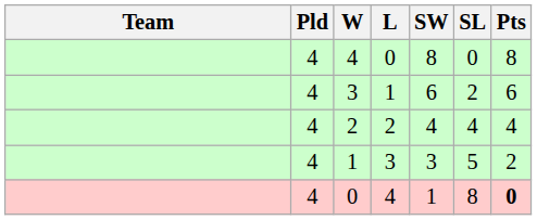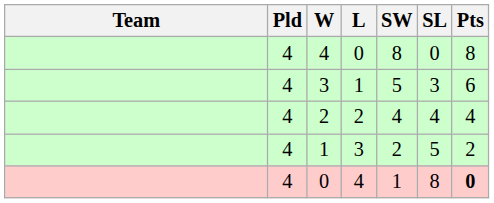row 3 | SW: 6 -> 5
row 3 | SL: 2 -> 3
row 5 | SW: 3 -> 2
